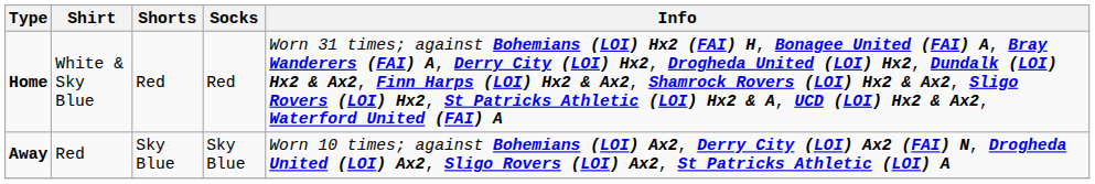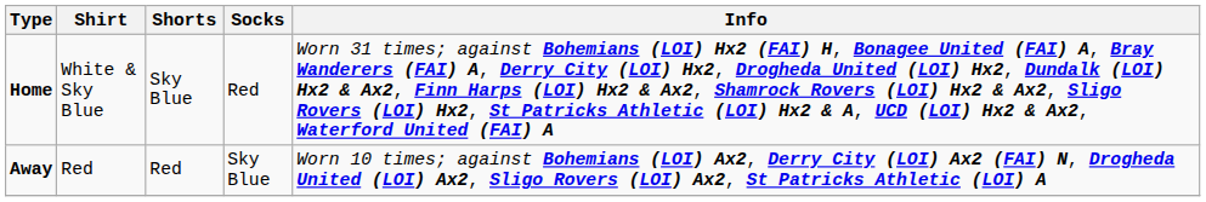Home | Shorts: Red -> Sky Blue
Away | Shorts: Sky Blue -> Red
